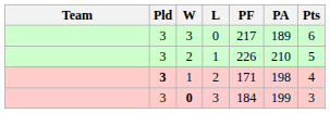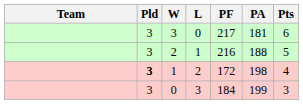row 2 | PA: 189 -> 181
row 3 | PF: 226 -> 216
row 3 | PA: 210 -> 188
row 4 | PF: 171 -> 172
row 5 | W: bold -> normal
